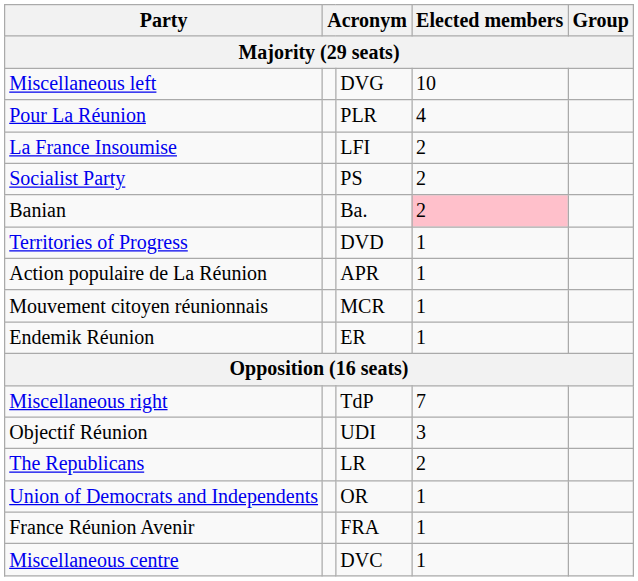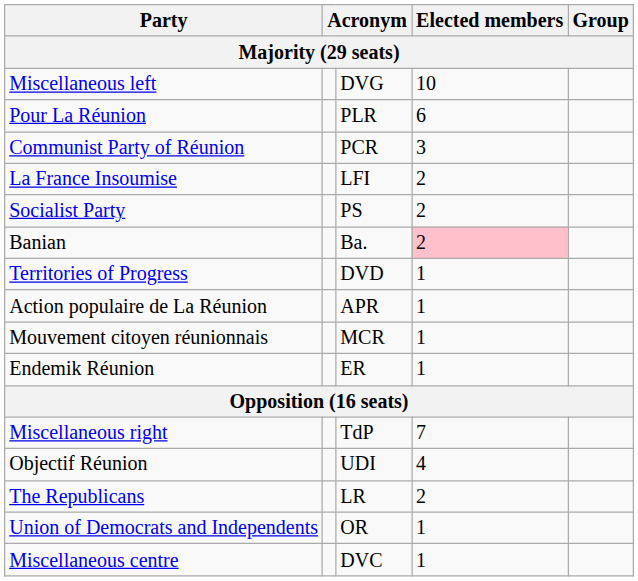Pour La Réunion | Elected members: 4 -> 6
+ row: Communist Party of Réunion | PCR | 3
Objectif Réunion | Elected members: 3 -> 4
- row: France Réunion Avenir | FRA | 1
